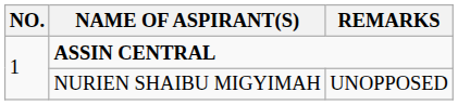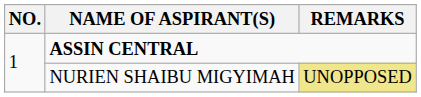NURIEN SHAIBU MIGYIMAH | REMARKS: no background -> khaki background
